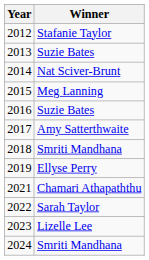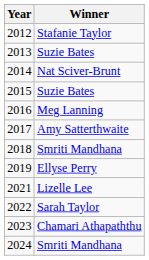2015 | Winner: Meg Lanning -> Suzie Bates
2016 | Winner: Suzie Bates -> Meg Lanning
2021 | Winner: Chamari Athapaththu -> Lizelle Lee
2023 | Winner: Lizelle Lee -> Chamari Athapaththu
